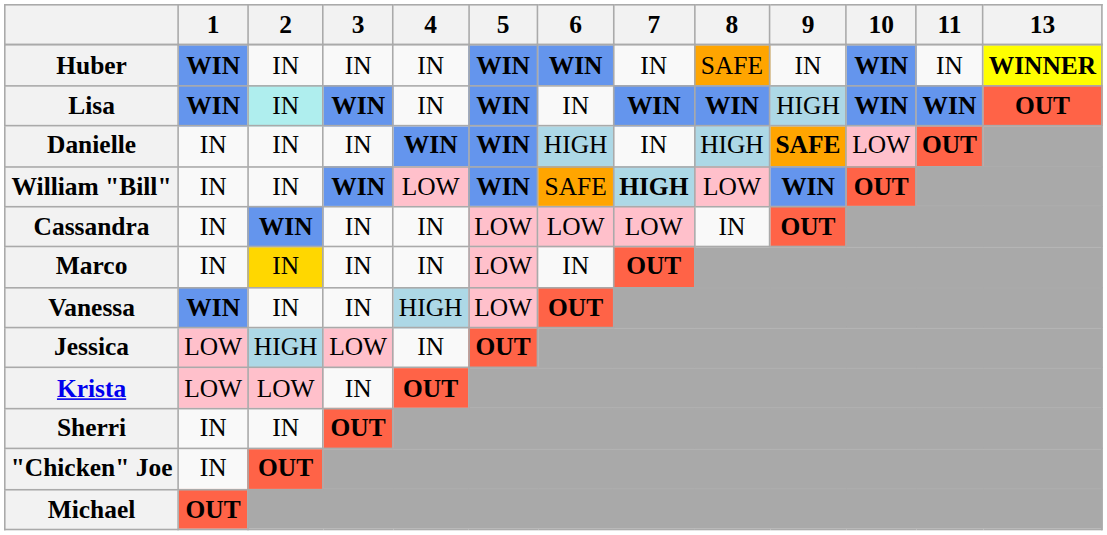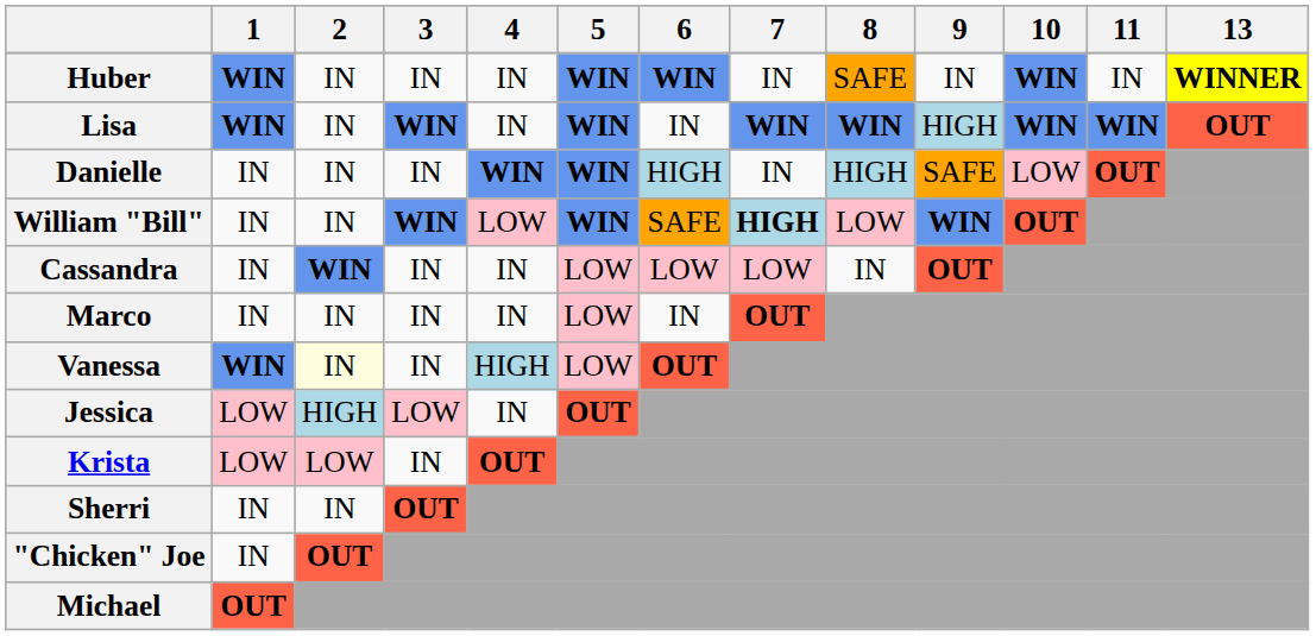Lisa | 2: paleturquoise background -> no background
Danielle | 9: bold -> normal
Marco | 2: gold background -> no background
Vanessa | 2: no background -> lightyellow background
